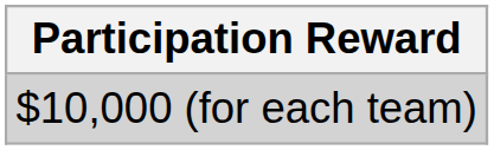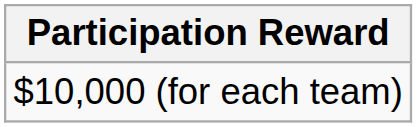row 2 | column 1: lightgrey background -> no background
